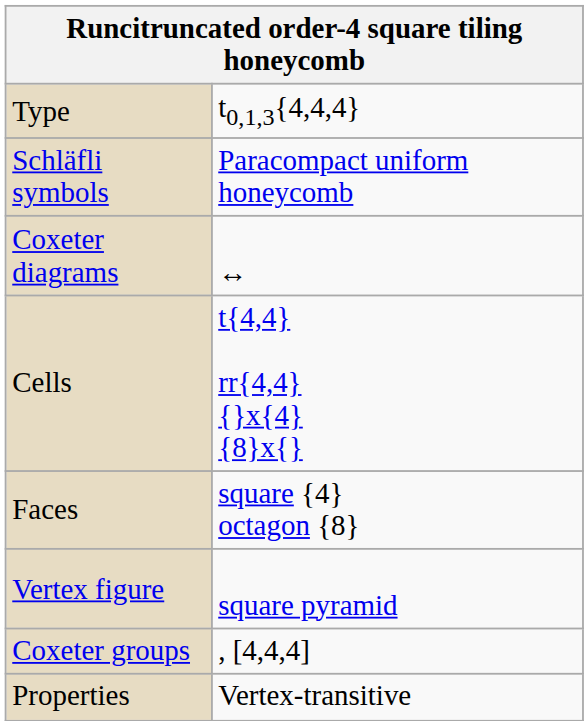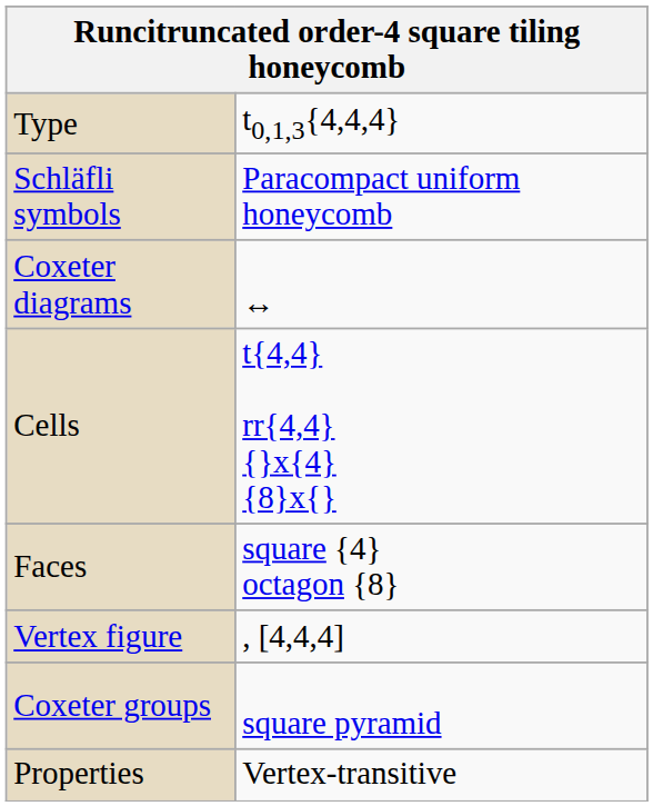Vertex figure | column 2: square pyramid -> , [4,4,4]
Coxeter groups | column 2: , [4,4,4] -> square pyramid
